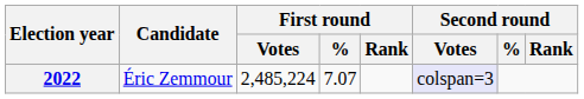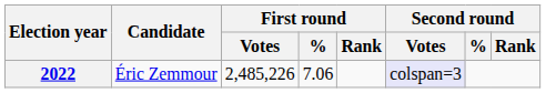2022 | First round / Votes: 2,485,224 -> 2,485,226
2022 | First round / %: 7.07 -> 7.06
